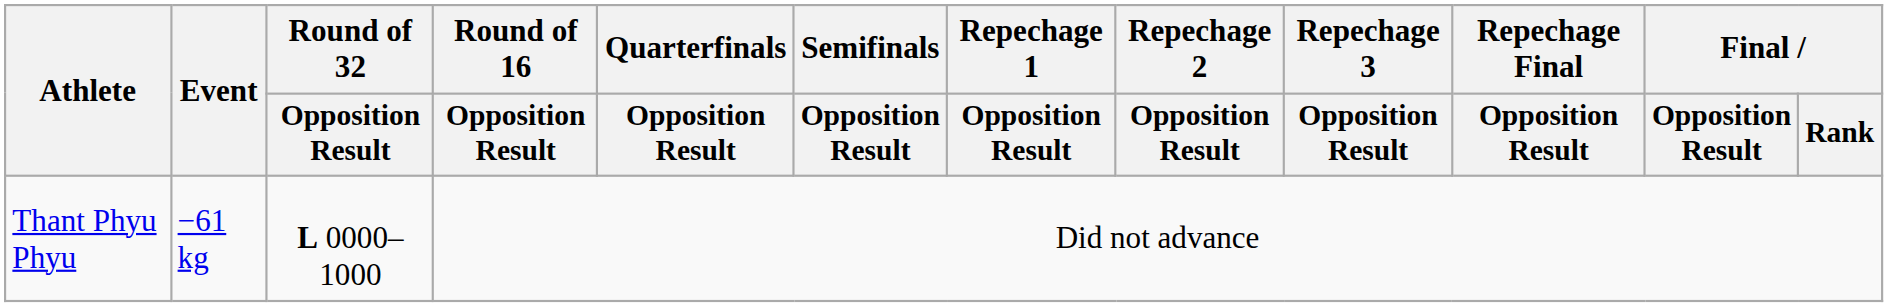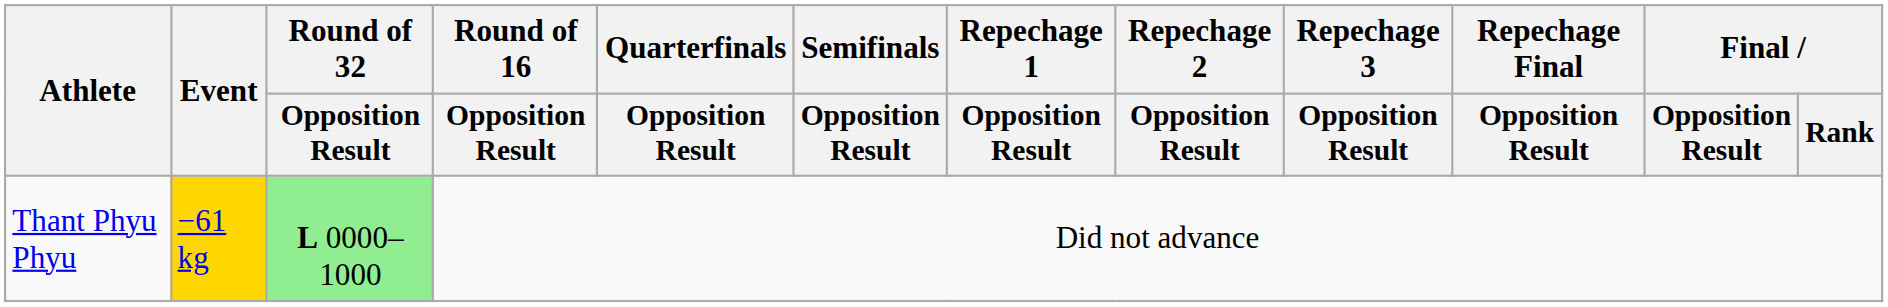Thant Phyu Phyu | Event: no background -> gold background
Thant Phyu Phyu | Round of 32 / Opposition Result: no background -> lightgreen background
